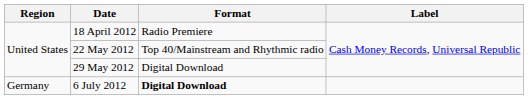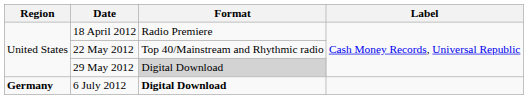29 May 2012 | Format: no background -> lightgrey background
6 July 2012 | Region: normal -> bold
